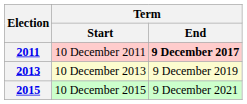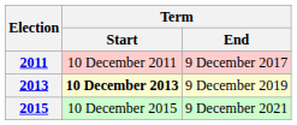2011 | Term / End: bold -> normal
2013 | Term / Start: normal -> bold
